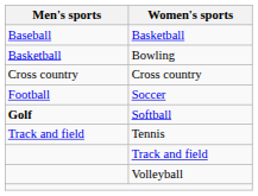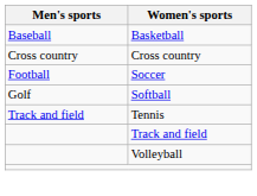- row: Basketball | Bowling
Softball | Men's sports: bold -> normal
